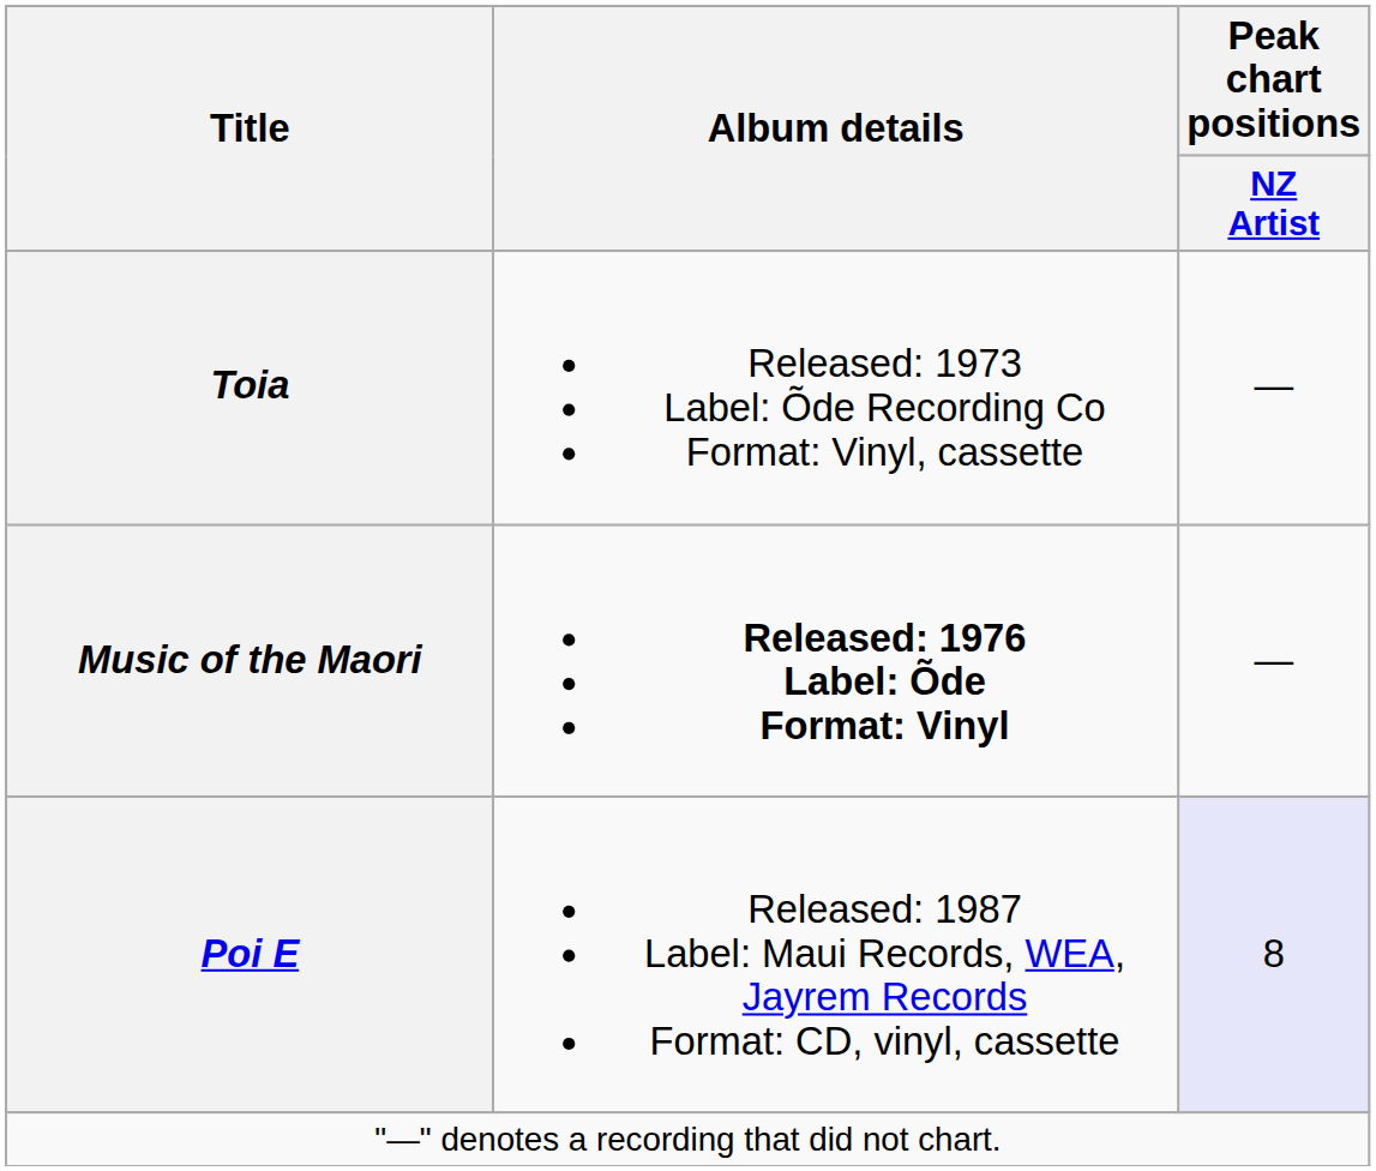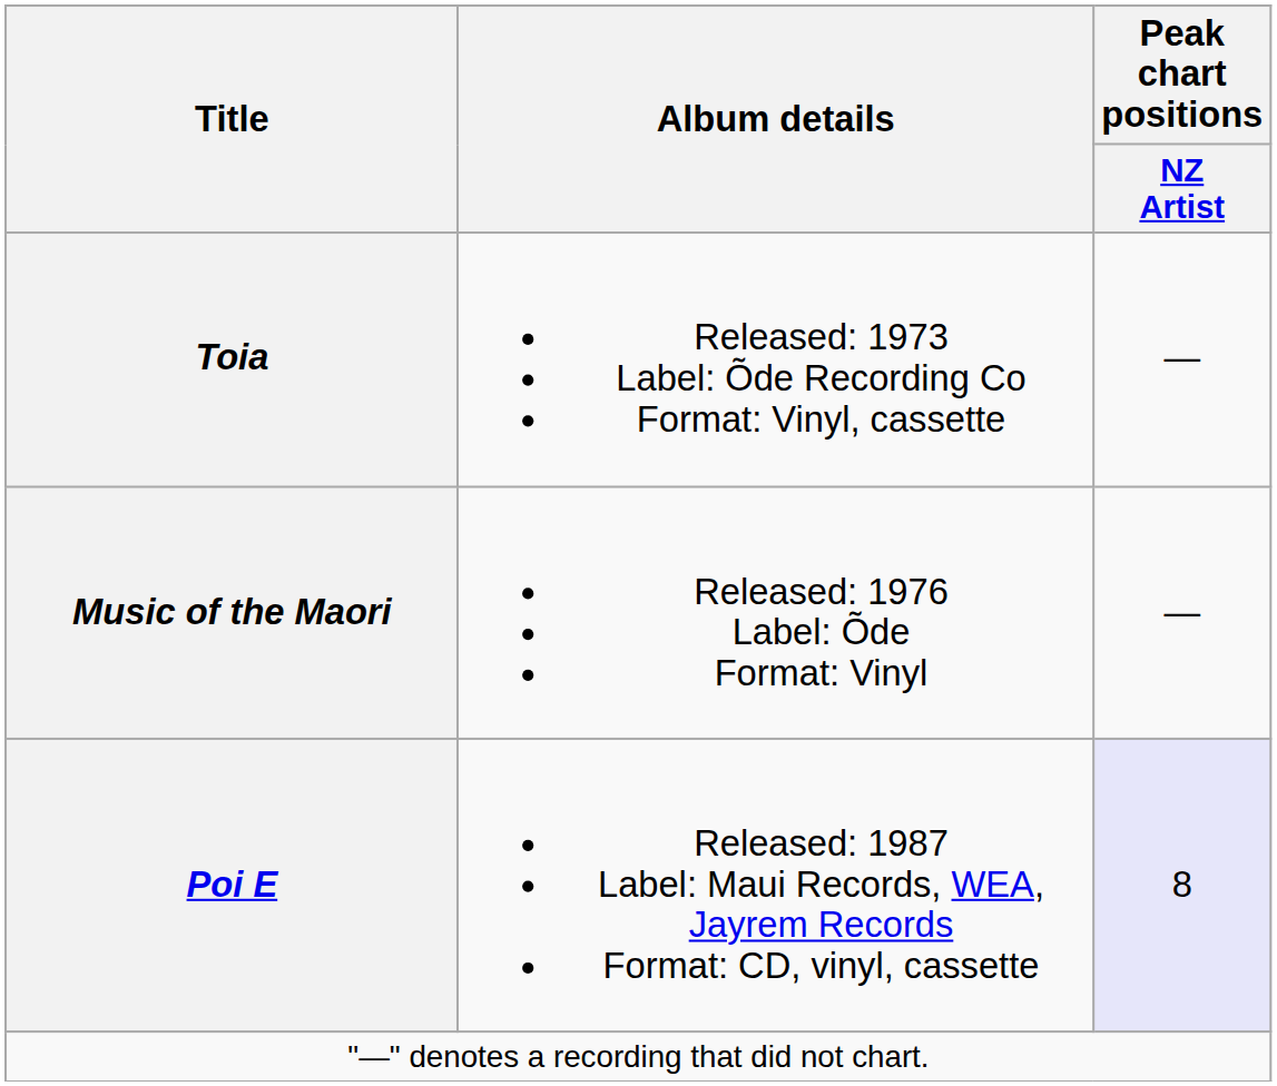Music of the Maori | Album details: bold -> normal
